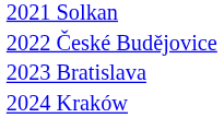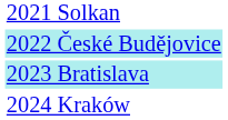2022 České Budějovice | column 1: no background -> paleturquoise background
2023 Bratislava | column 1: no background -> paleturquoise background
